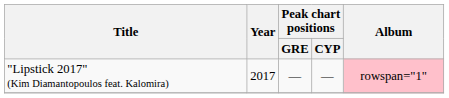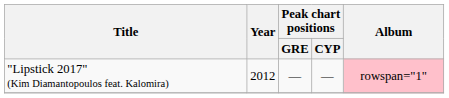"Lipstick 2017" (Kim Diamantopoulos feat. Kalomira) | Year: 2017 -> 2012
